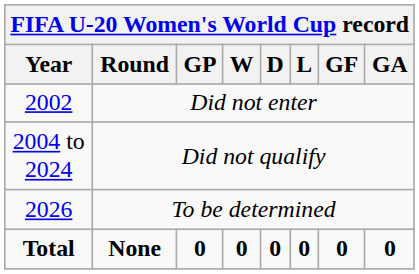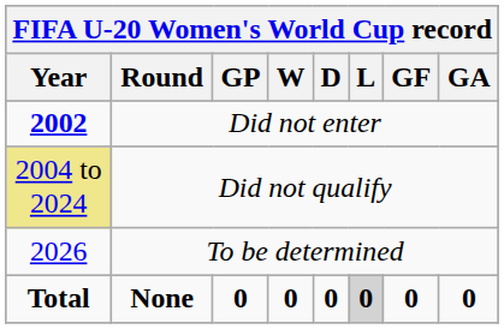2002 | Year: normal -> bold
2004 to 2024 | Year: no background -> khaki background
Total | L: no background -> lightgrey background
